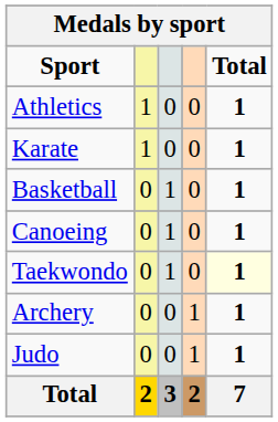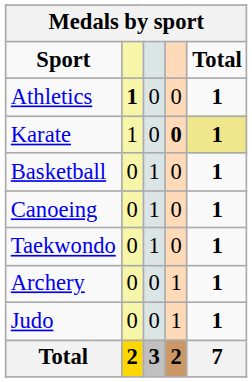Athletics | column 2: normal -> bold
Karate | column 4: normal -> bold
Karate | Total: no background -> khaki background
Taekwondo | Total: lightyellow background -> no background
